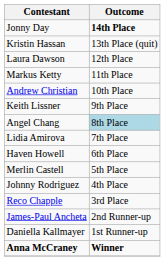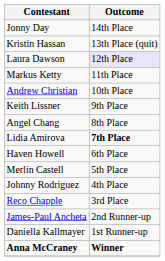Jonny Day | Outcome: bold -> normal
Laura Dawson | Outcome: no background -> lavender background
Angel Chang | Outcome: lightblue background -> no background
Lidia Amirova | Outcome: normal -> bold
